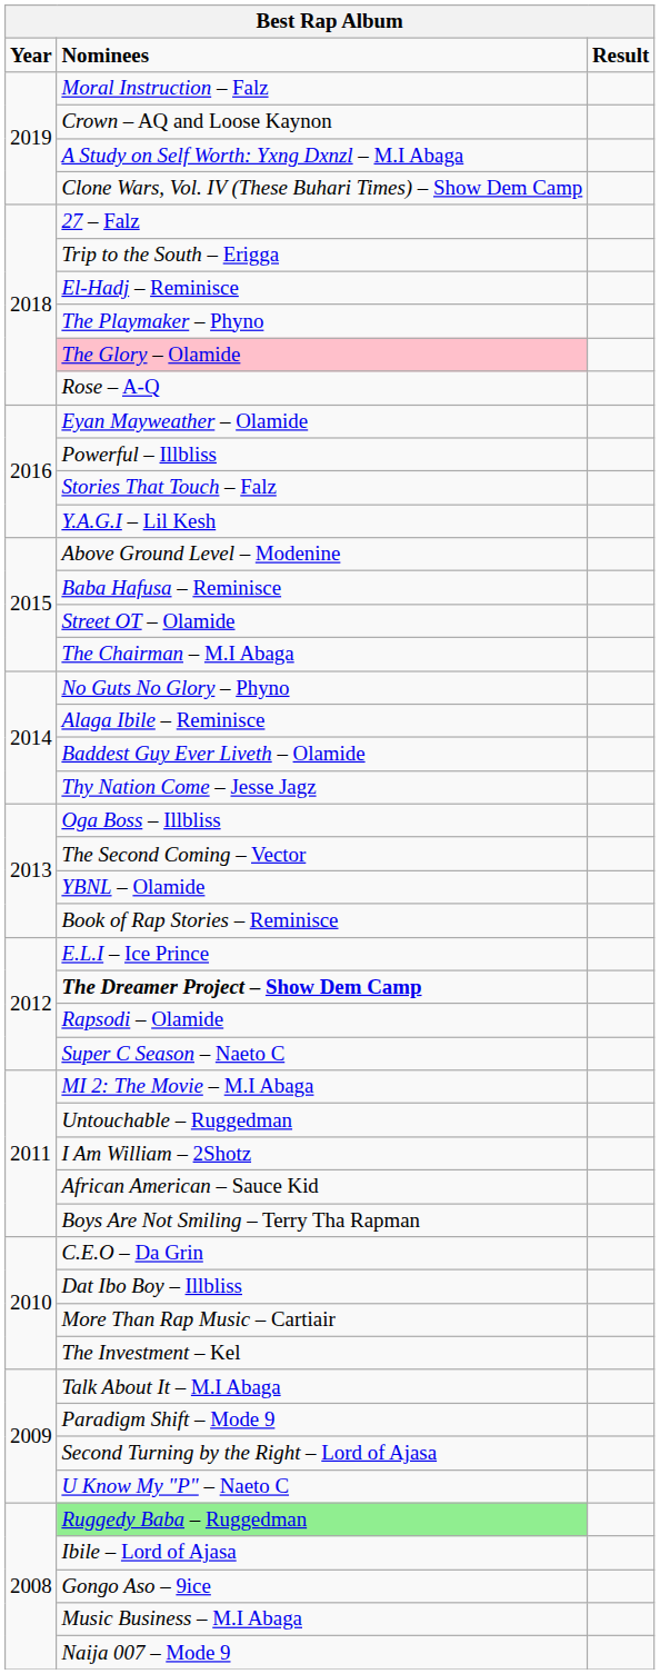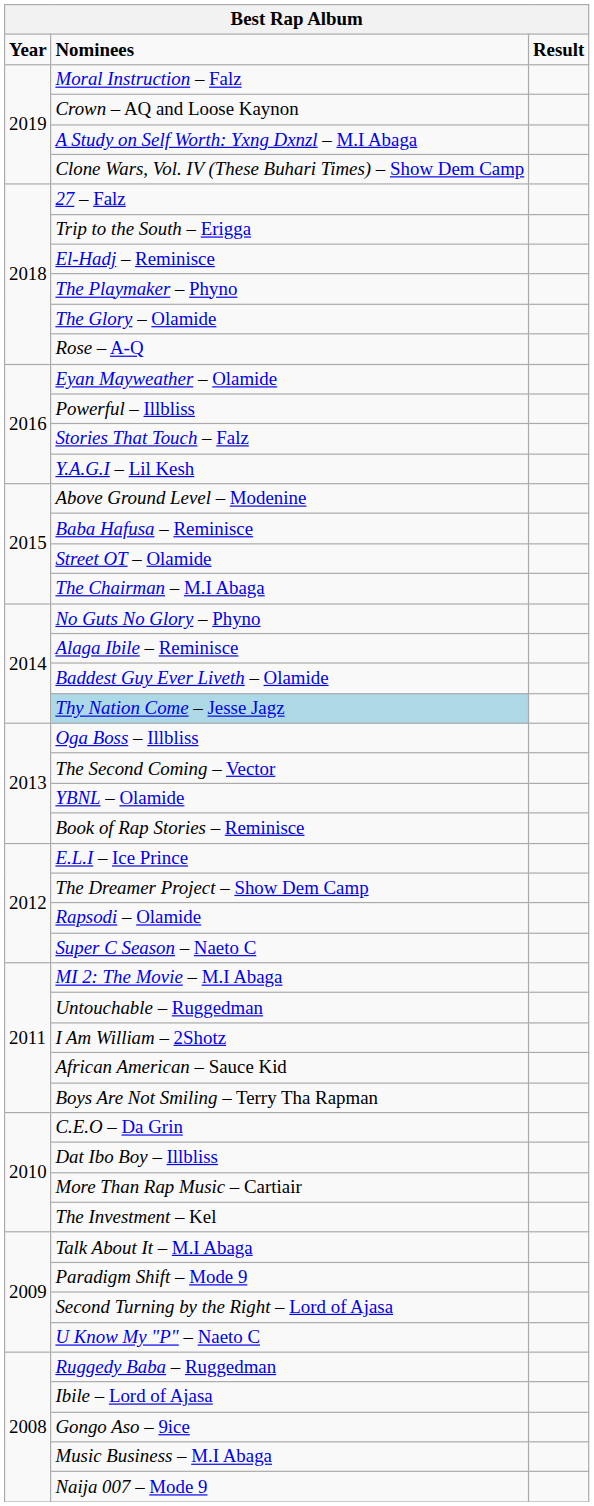The Glory – Olamide | Nominees: pink background -> no background
Thy Nation Come – Jesse Jagz | Nominees: no background -> lightblue background
The Dreamer Project – Show Dem Camp | Nominees: bold -> normal
Ruggedy Baba – Ruggedman | Nominees: lightgreen background -> no background
